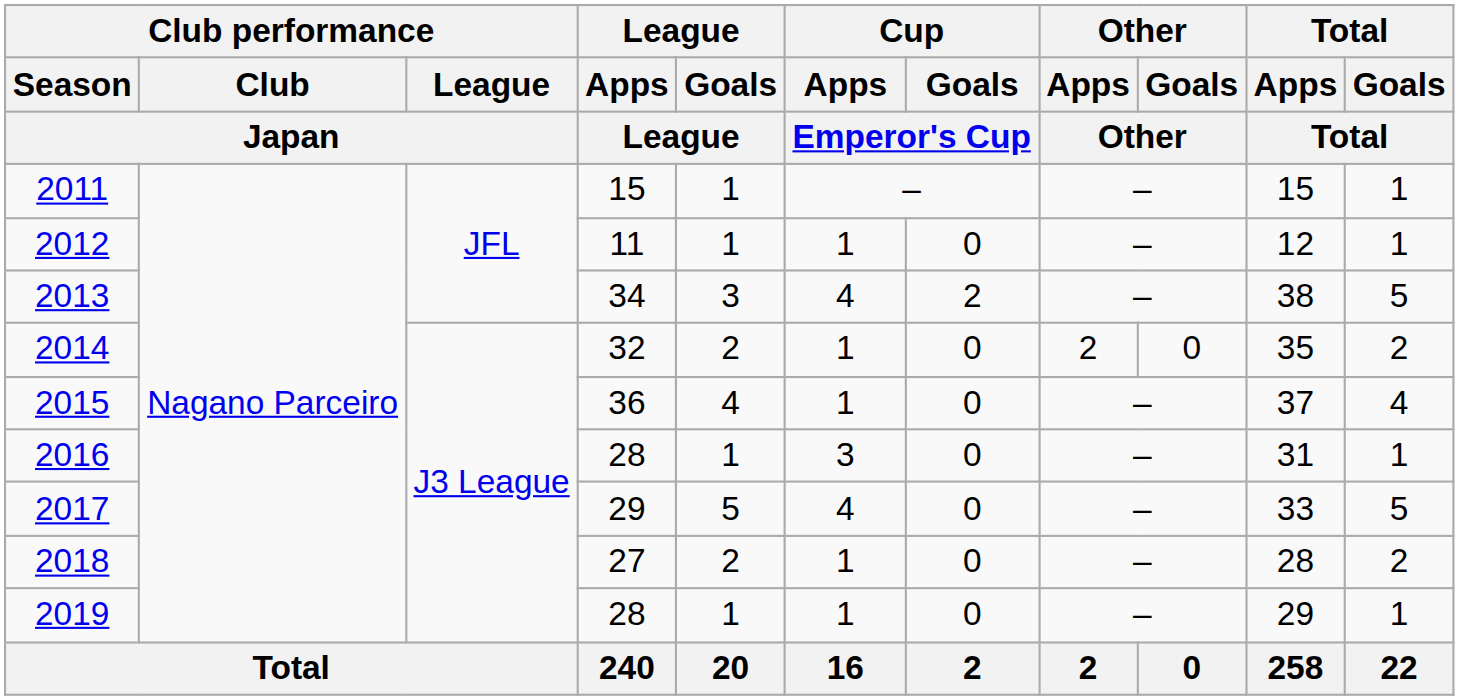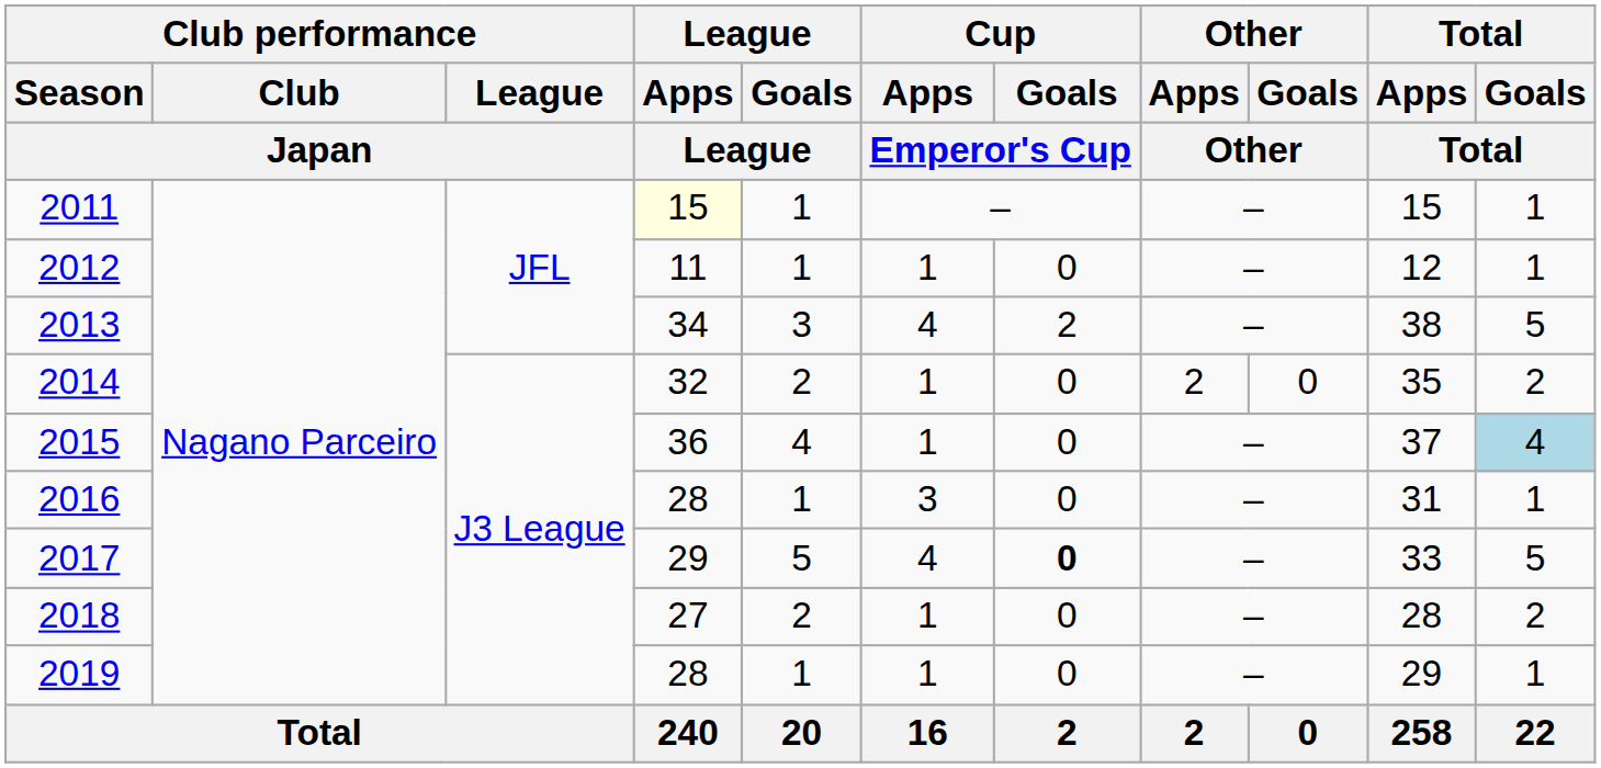2011 | League / Apps / League: no background -> lightyellow background
2015 | Total / Goals / Total: no background -> lightblue background
2017 | Cup / Goals / Emperor's Cup: normal -> bold
